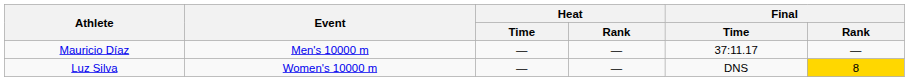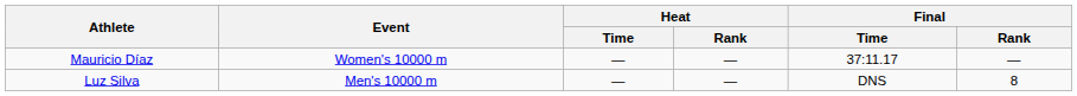Mauricio Díaz | Event: Men's 10000 m -> Women's 10000 m
Luz Silva | Event: Women's 10000 m -> Men's 10000 m
Luz Silva | Final / Rank: gold background -> no background
